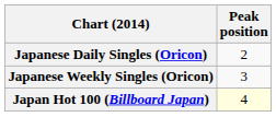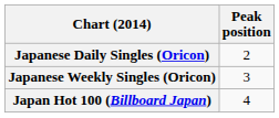Japan Hot 100 (Billboard Japan) | Peak position: lightyellow background -> no background
